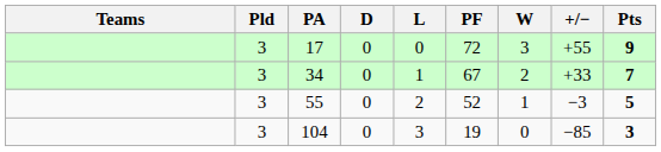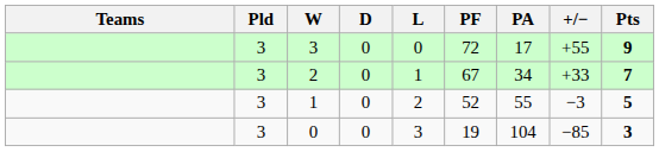columns swapped: W <-> PA
